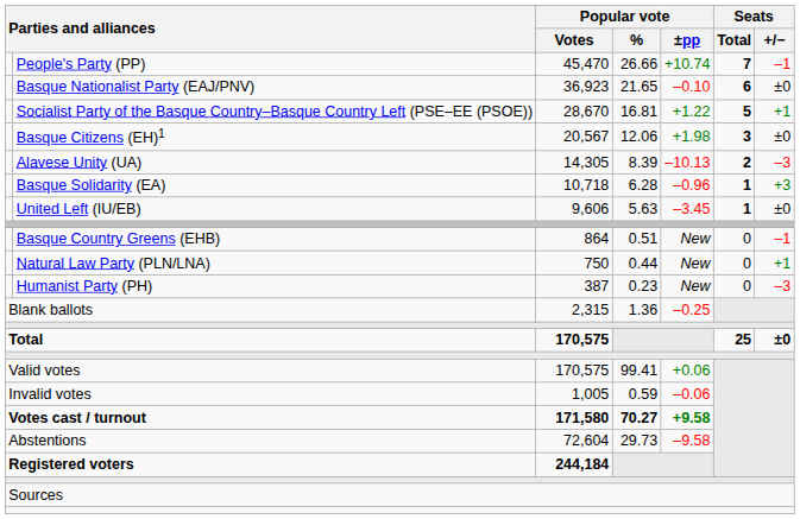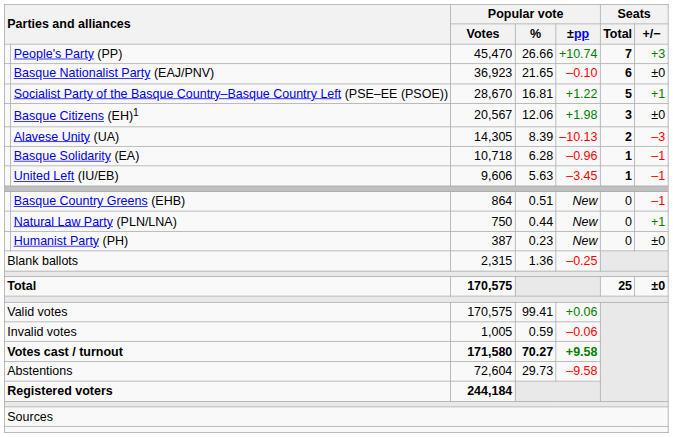People's Party (PP) | Seats / +/−: –1 -> +3
Basque Solidarity (EA) | Seats / +/−: +3 -> –1
United Left (IU/EB) | Seats / +/−: ±0 -> –1
Humanist Party (PH) | Seats / +/−: –3 -> ±0
